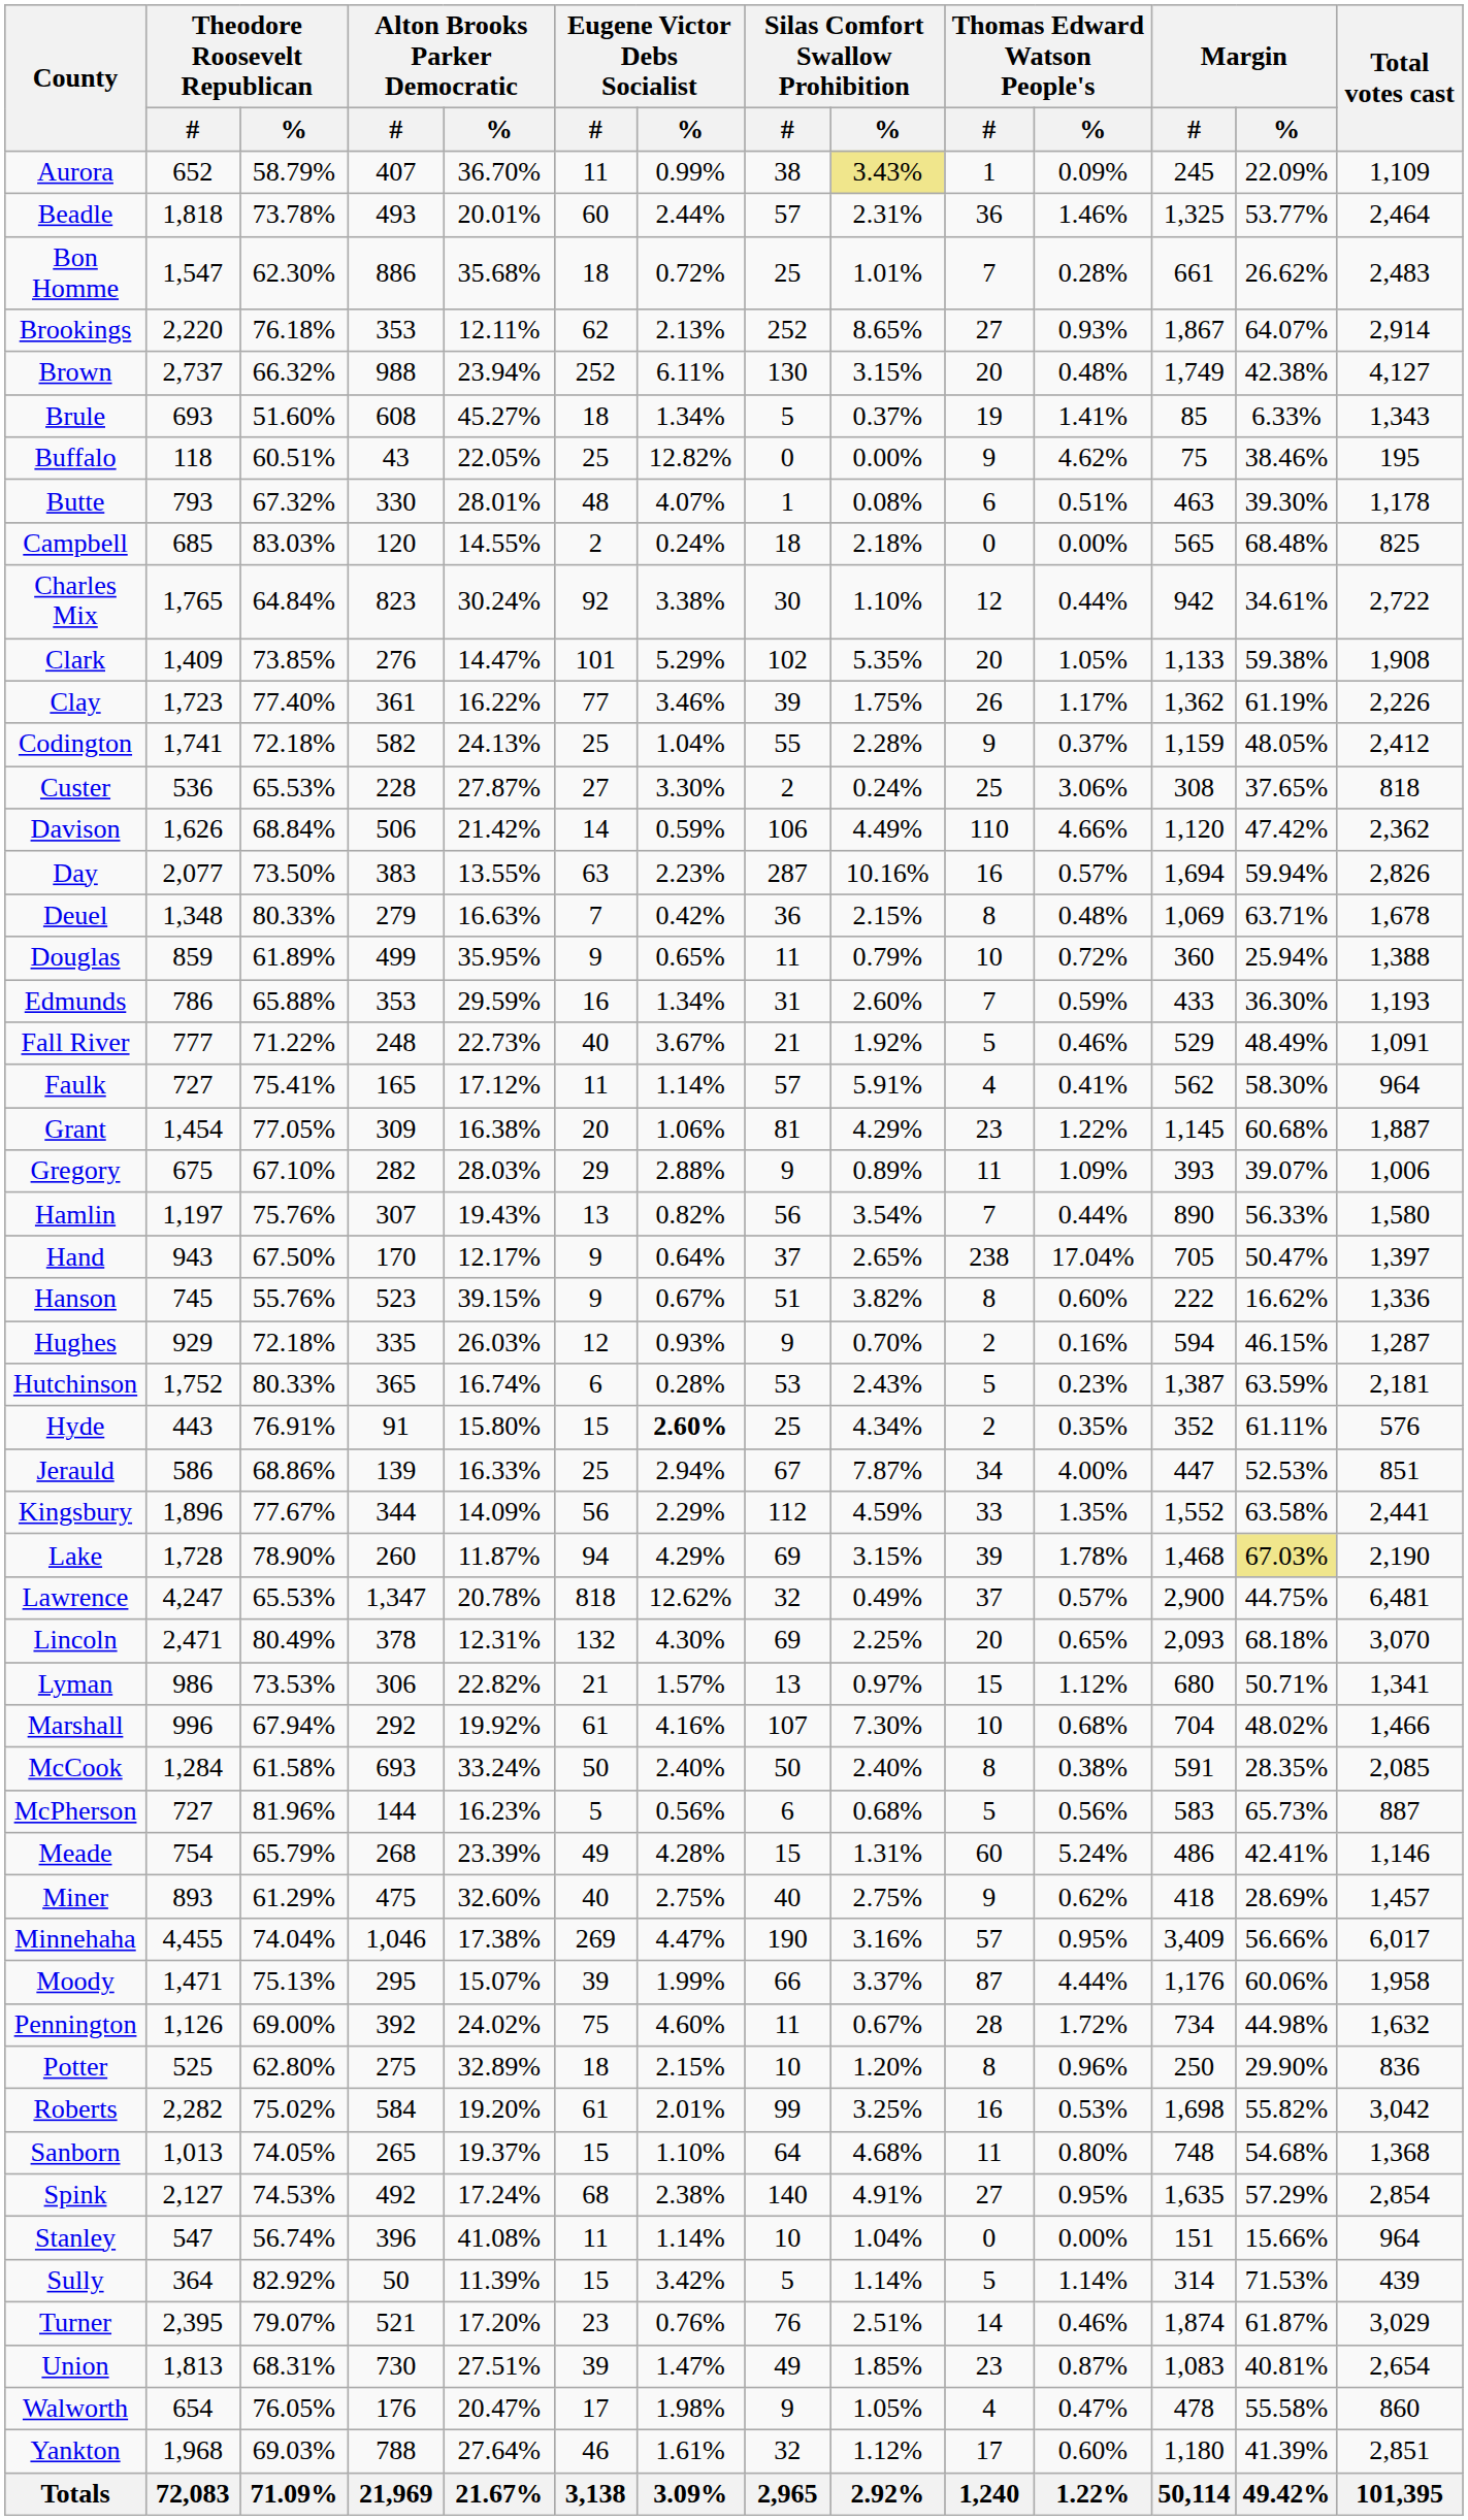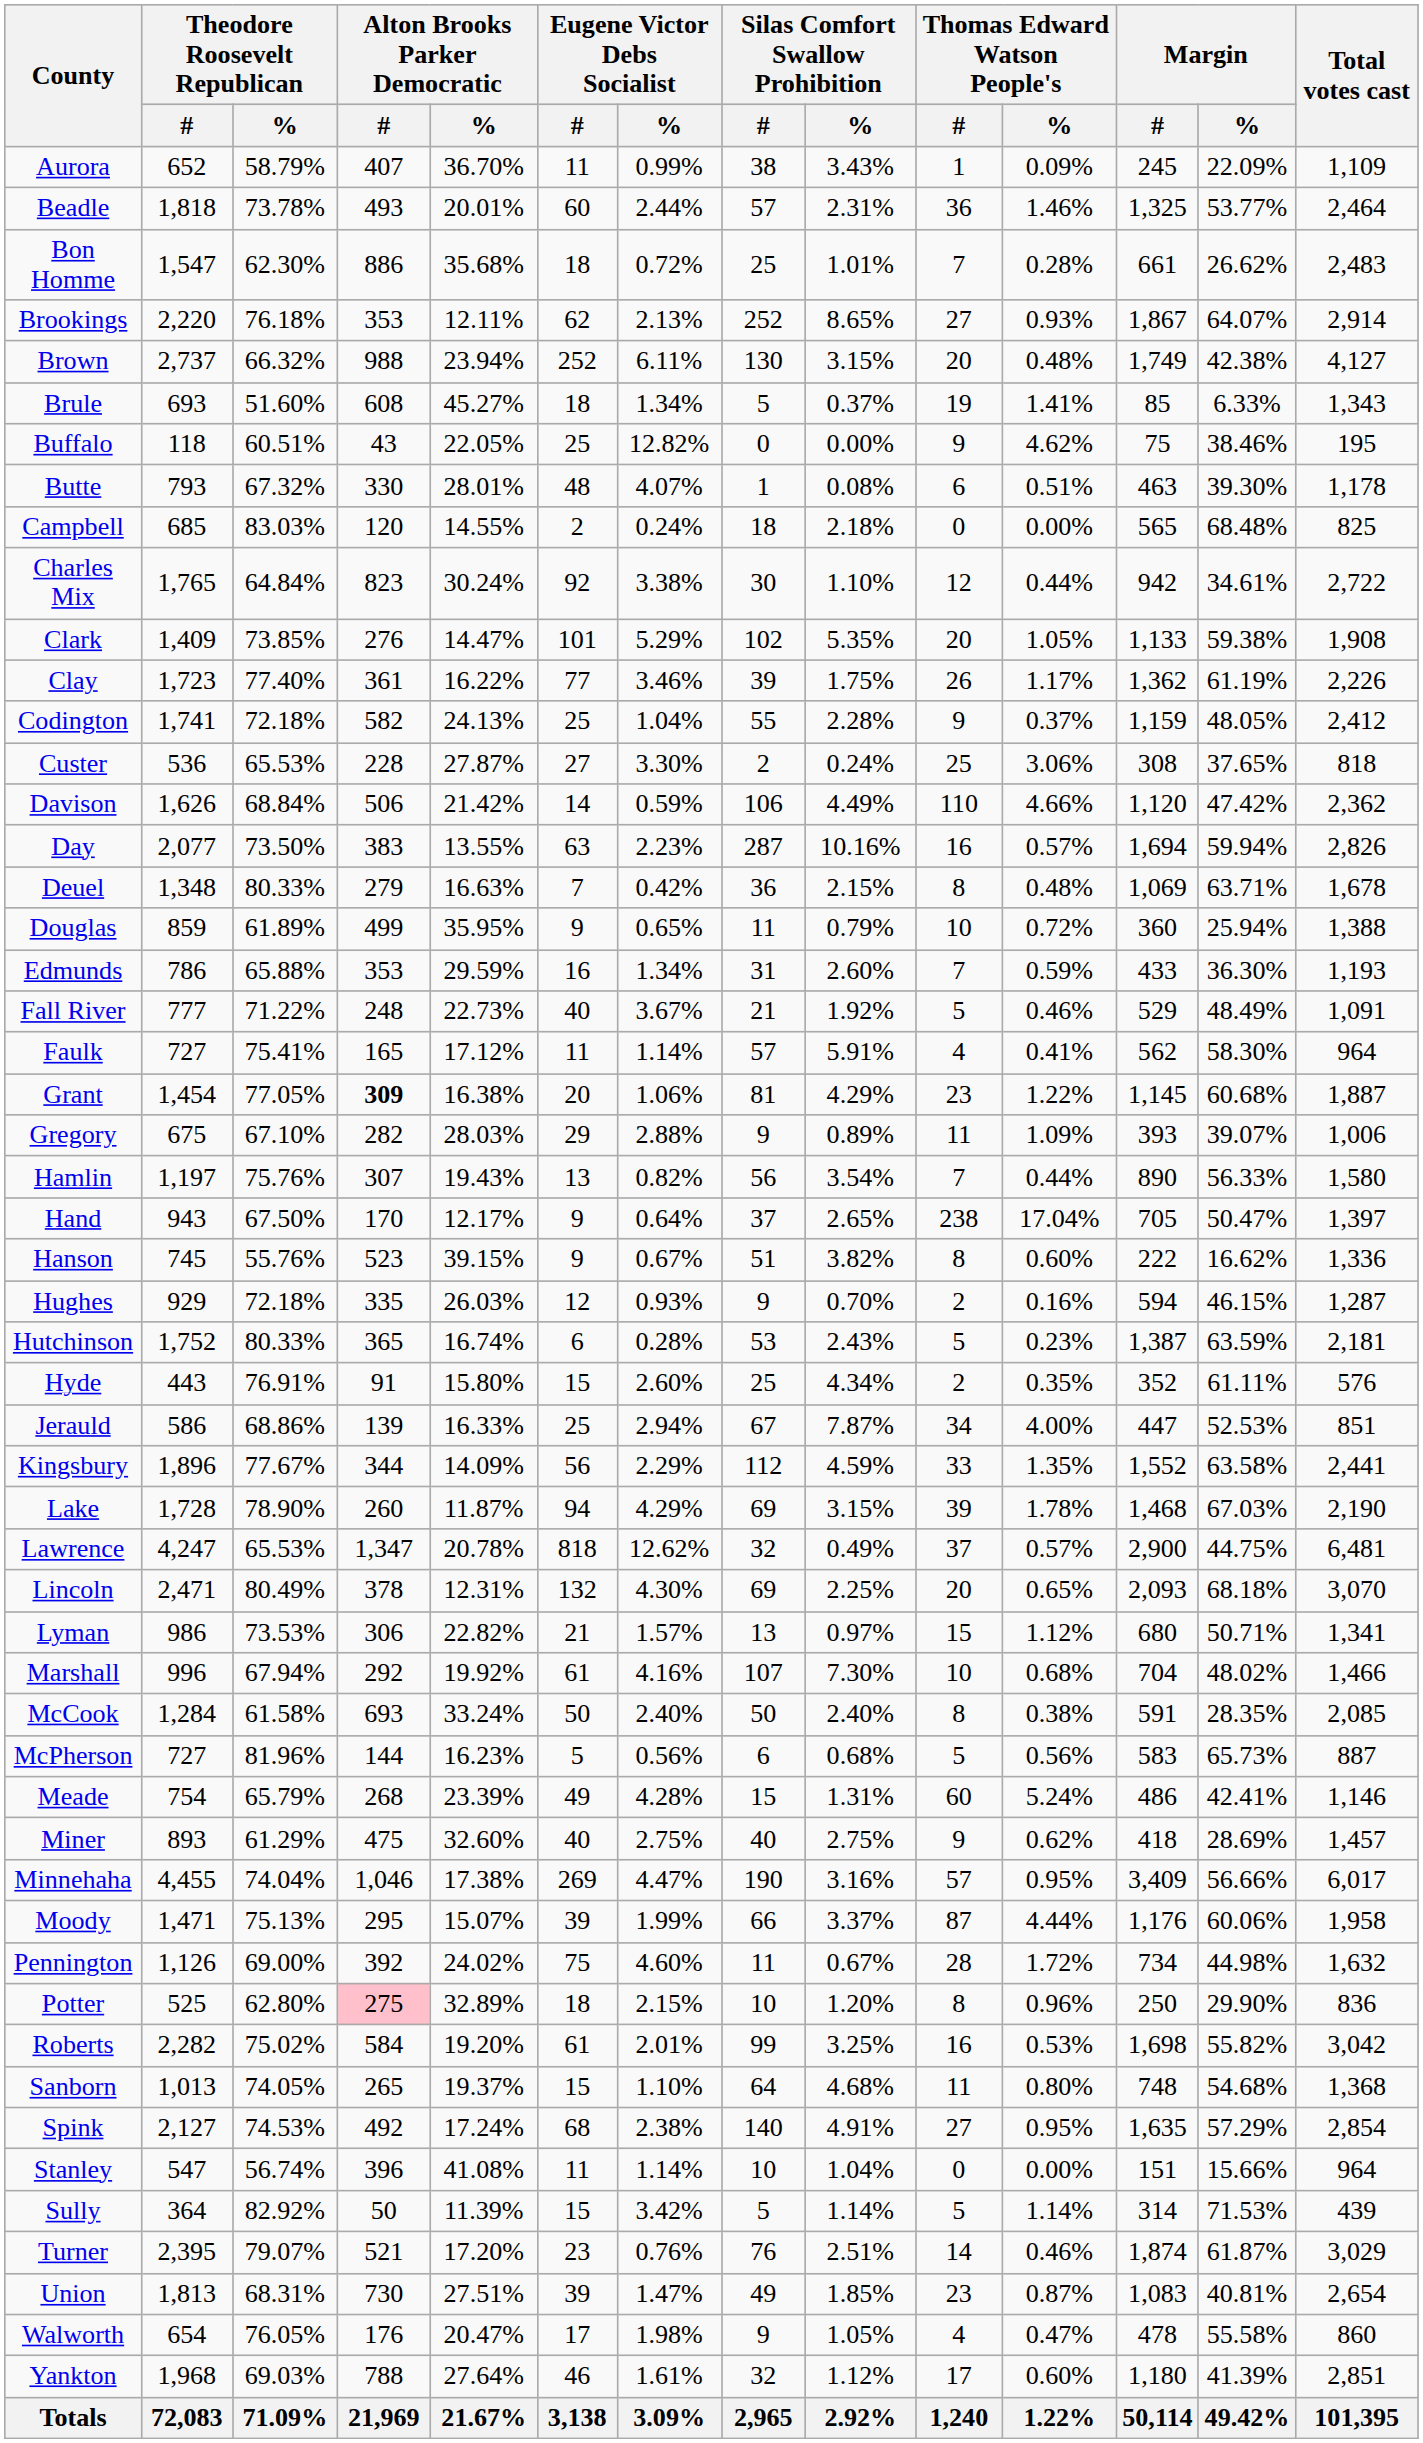Aurora | Silas Comfort Swallow Prohibition / %: khaki background -> no background
Grant | Alton Brooks Parker Democratic / #: normal -> bold
Hyde | Eugene Victor Debs Socialist / %: bold -> normal
Lake | Margin / %: khaki background -> no background
Potter | Alton Brooks Parker Democratic / #: no background -> pink background
